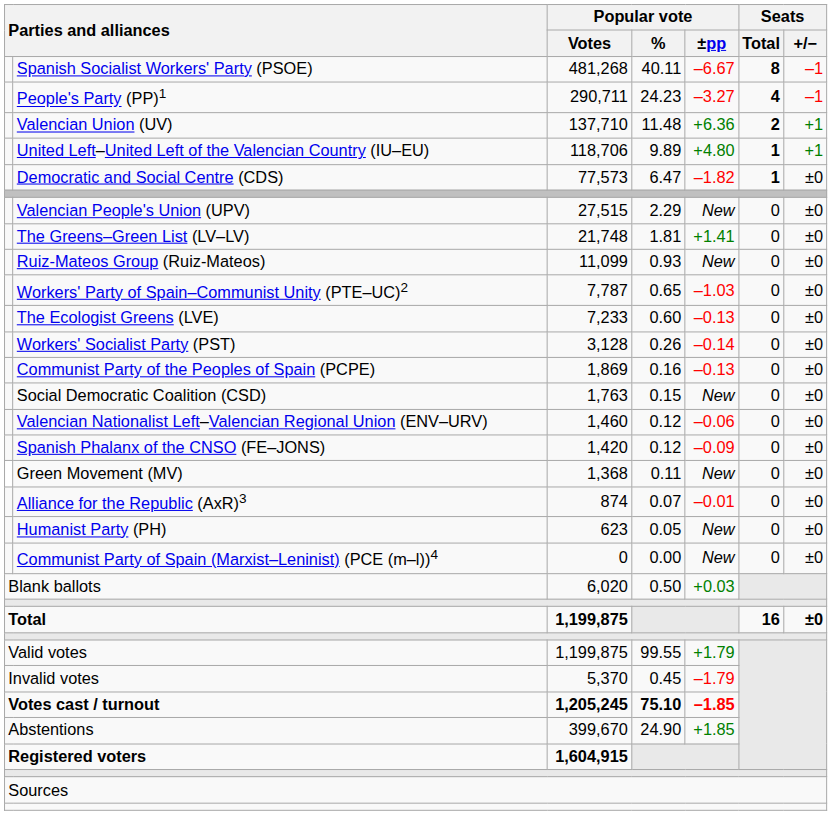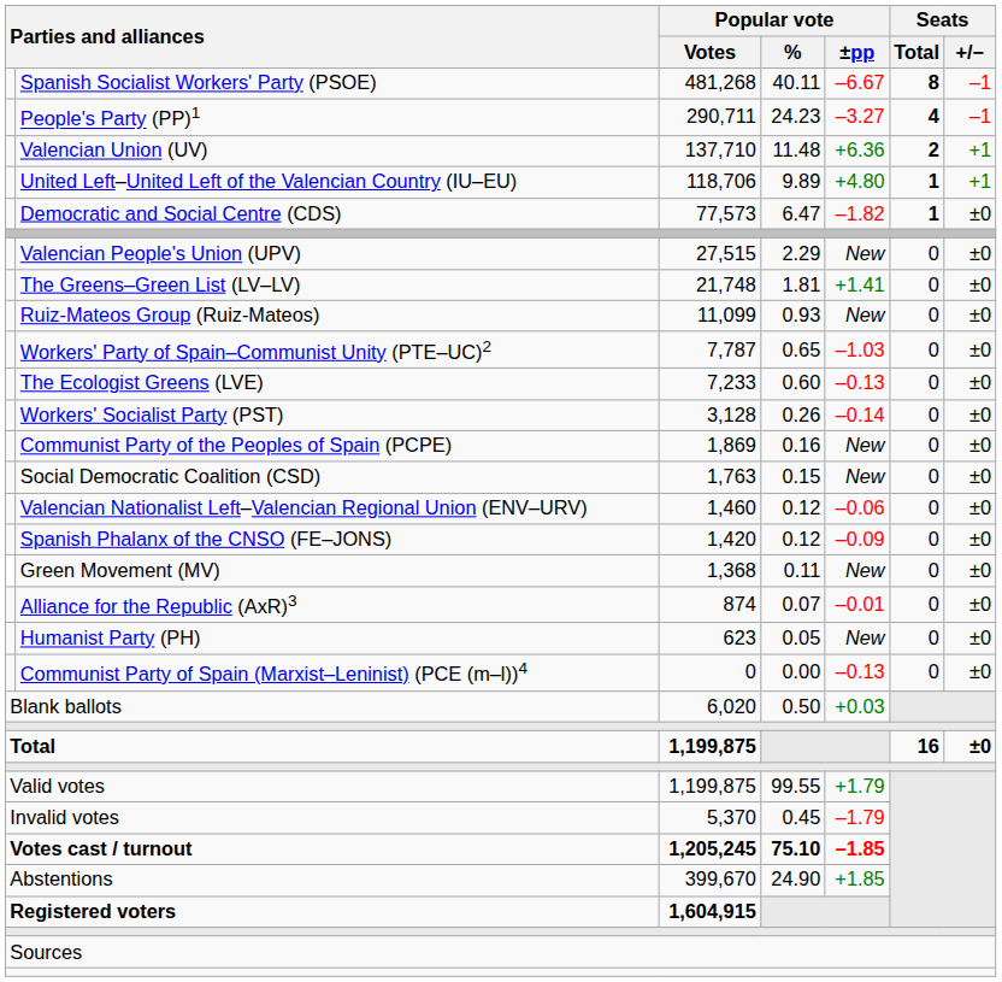Communist Party of the Peoples of Spain (PCPE) | Popular vote / ±pp: –0.13 -> New
Communist Party of Spain (Marxist–Leninist) (PCE (m–l))4 | Popular vote / ±pp: New -> –0.13
